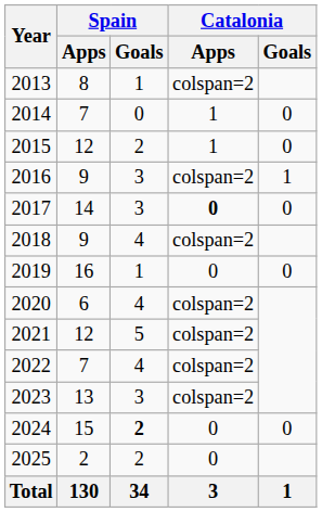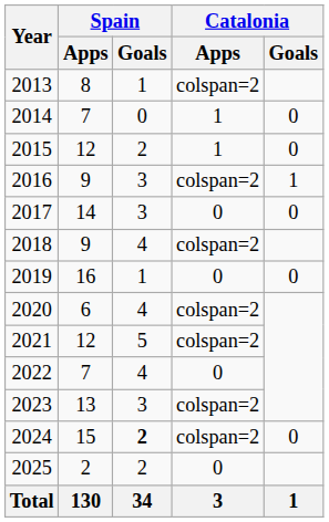2017 | Catalonia / Apps: bold -> normal
2022 | Catalonia / Apps: colspan=2 -> 0
2024 | Catalonia / Apps: 0 -> colspan=2
